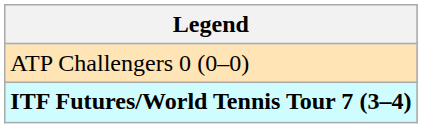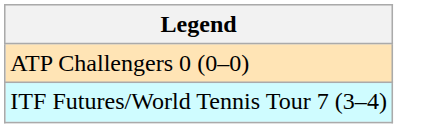row 3 | column 1: bold -> normal
